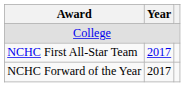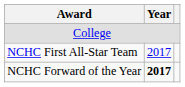NCHC Forward of the Year | Year: normal -> bold
